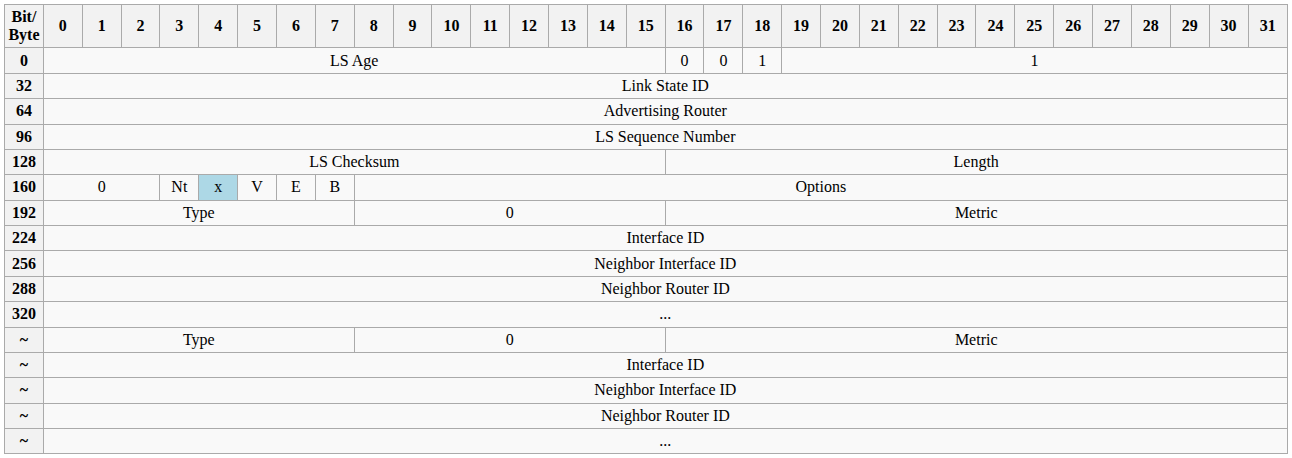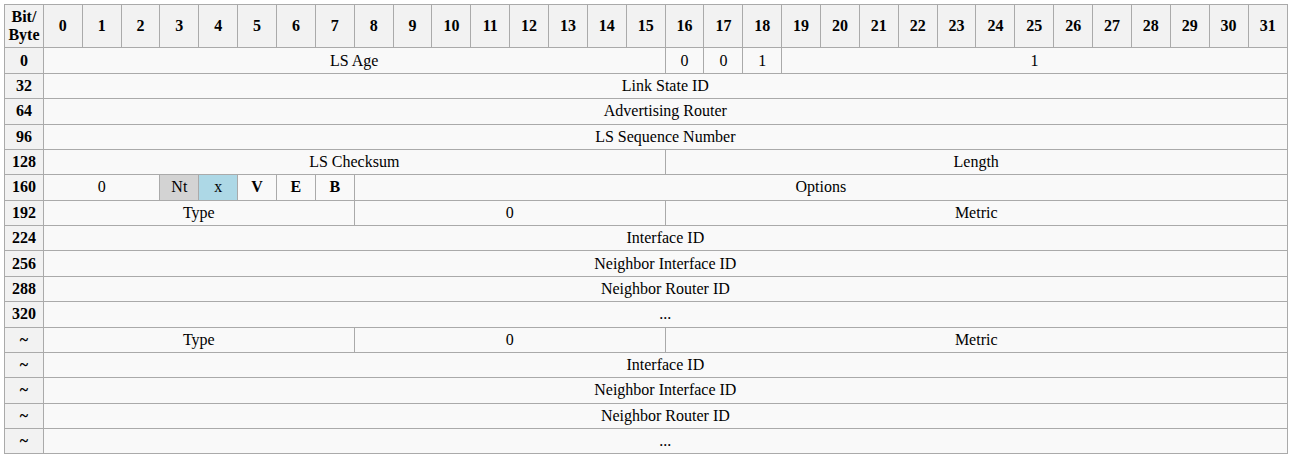160 | 3: no background -> lightgrey background
160 | 5: normal -> bold
160 | 6: normal -> bold
160 | 7: normal -> bold
